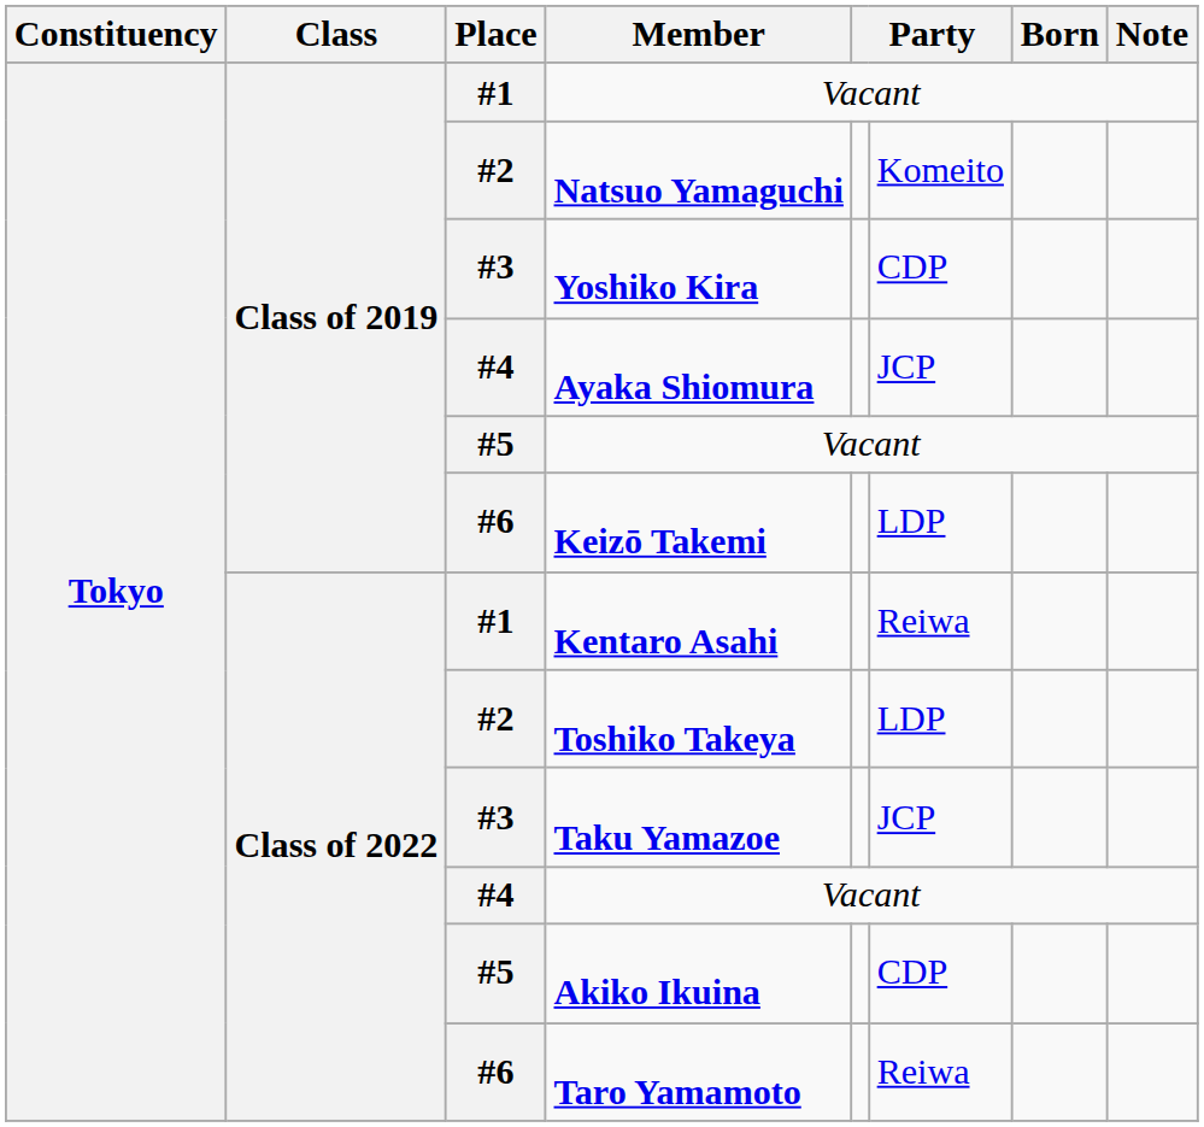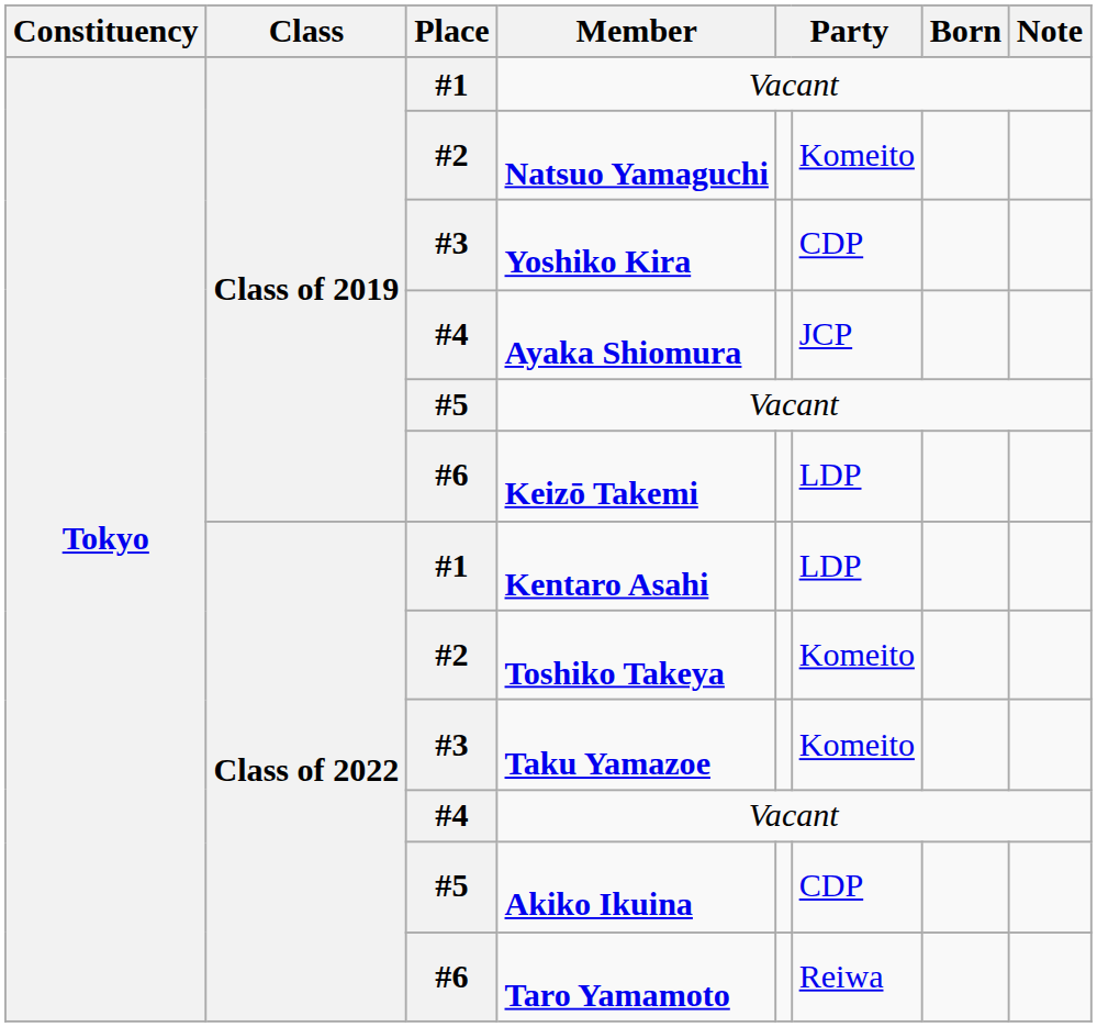Kentaro Asahi | column 6: Reiwa -> LDP
Toshiko Takeya | column 6: LDP -> Komeito
Taku Yamazoe | column 6: JCP -> Komeito
